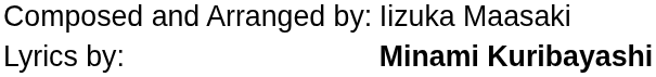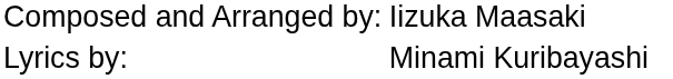Lyrics by: | column 2: bold -> normal
